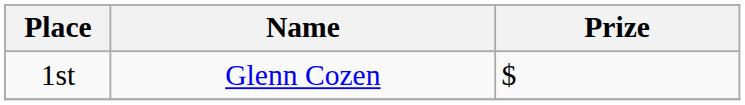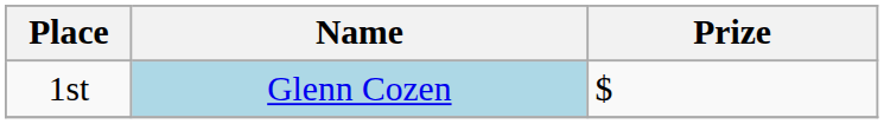1st | Name: no background -> lightblue background
